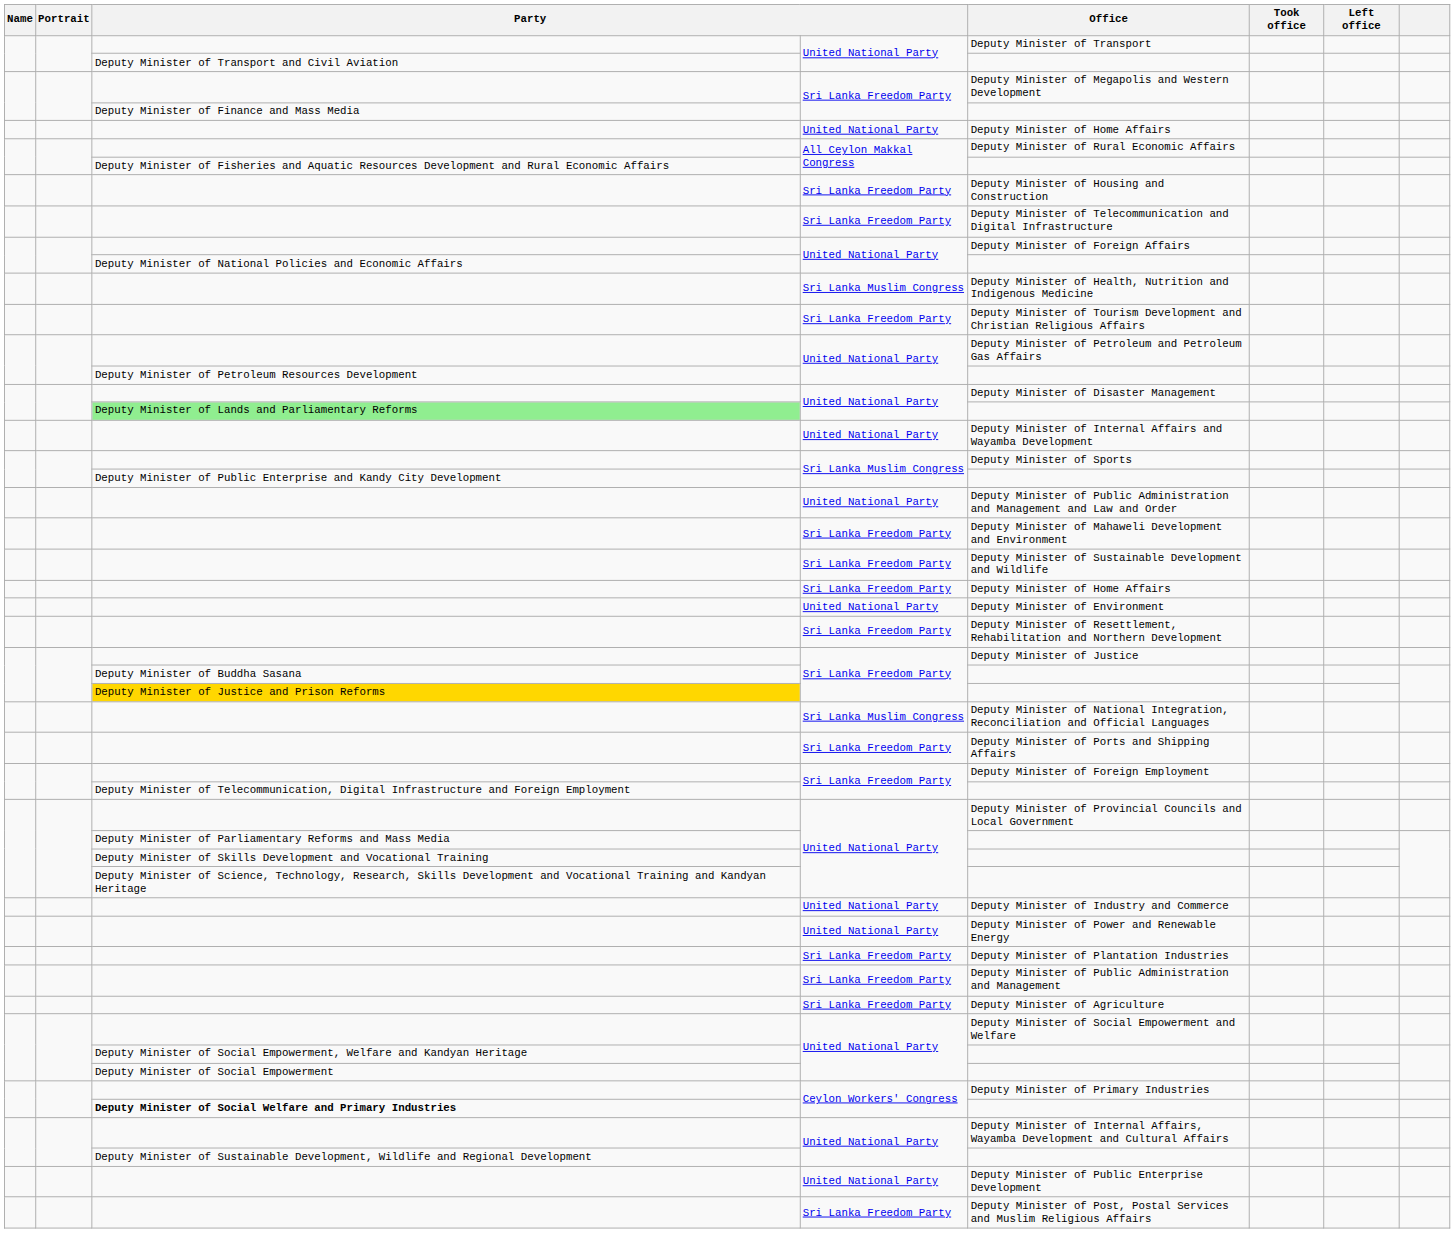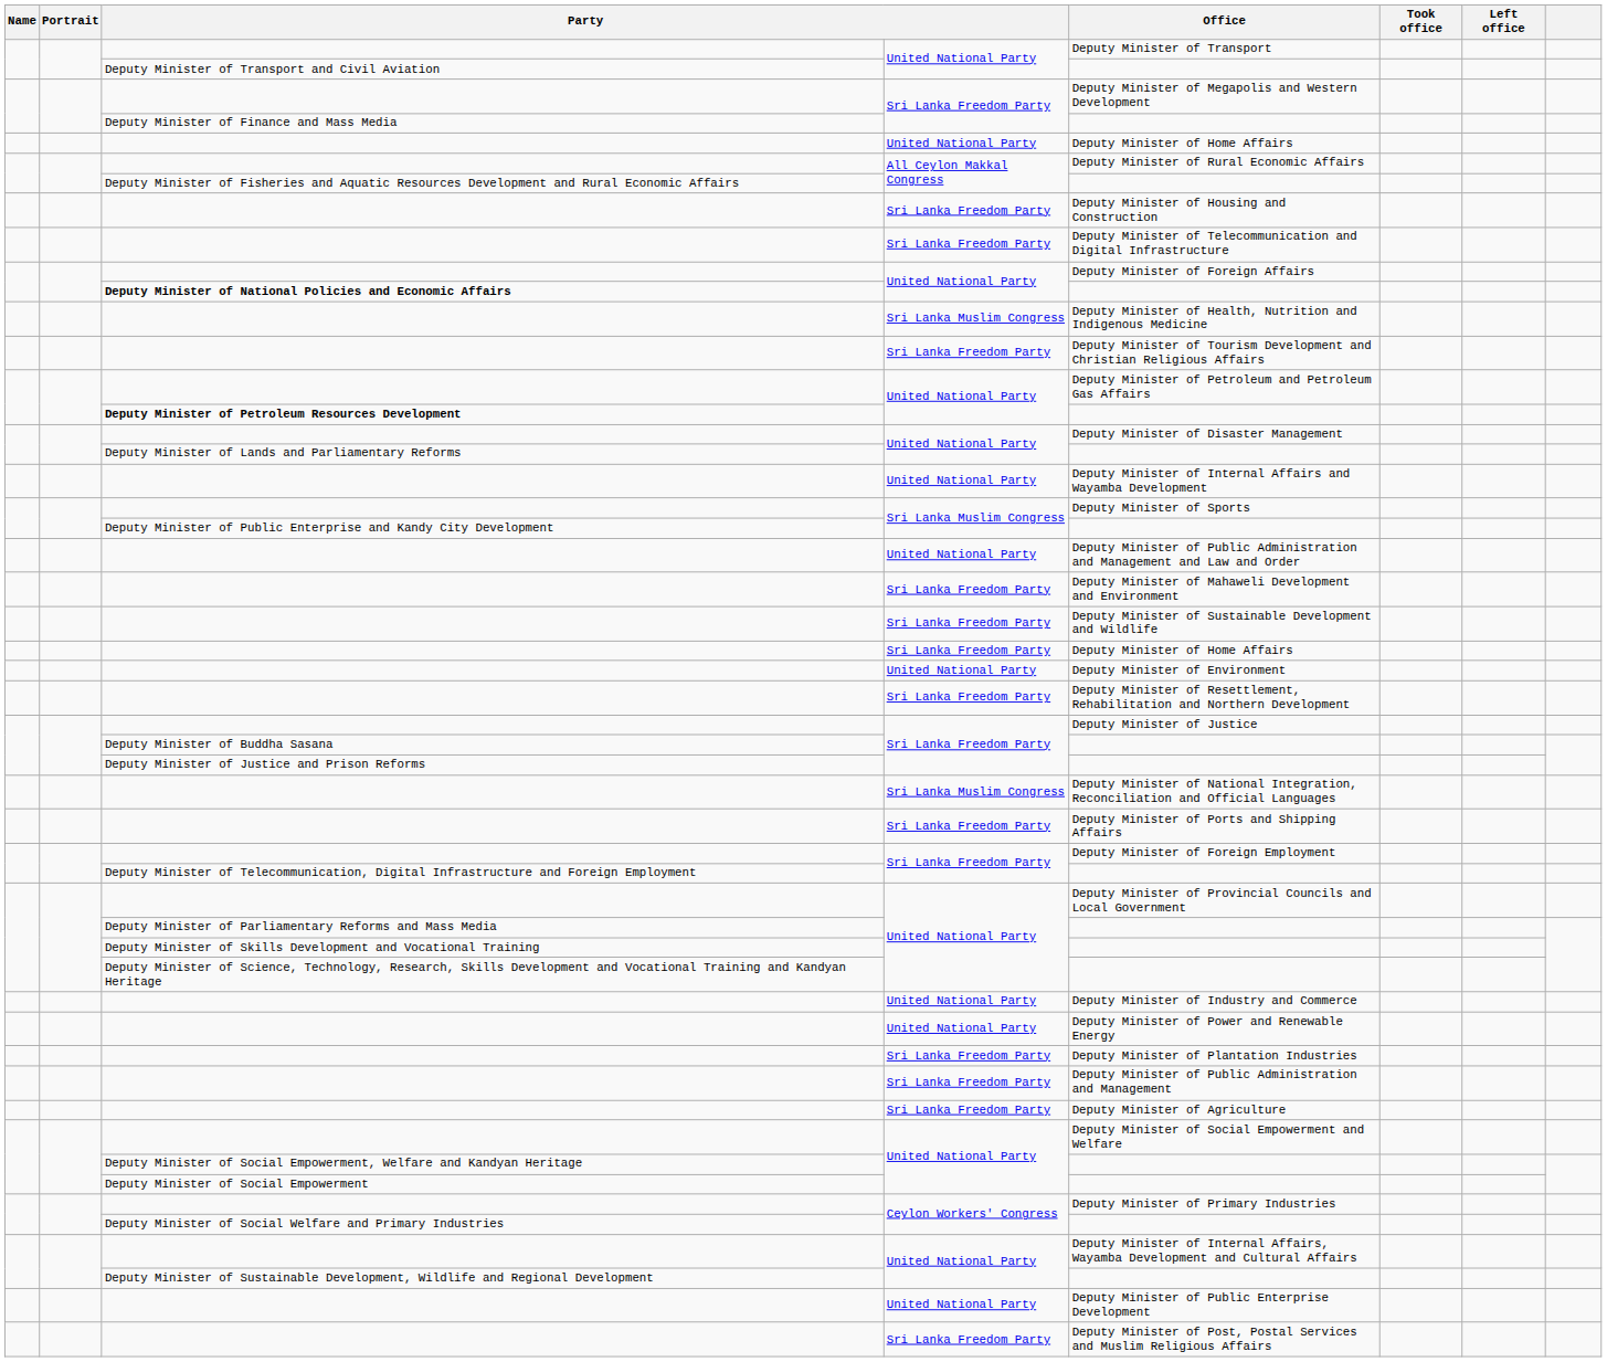Deputy Minister of National Policies and Economic Affairs | column 3: normal -> bold
Deputy Minister of Petroleum Resources Development | column 3: normal -> bold
Deputy Minister of Lands and Parliamentary Reforms | column 3: lightgreen background -> no background
Deputy Minister of Justice and Prison Reforms | column 3: gold background -> no background
Deputy Minister of Social Welfare and Primary Industries | column 3: bold -> normal
